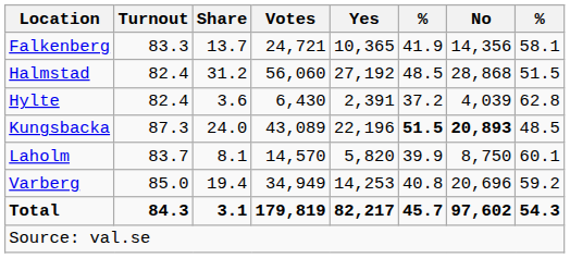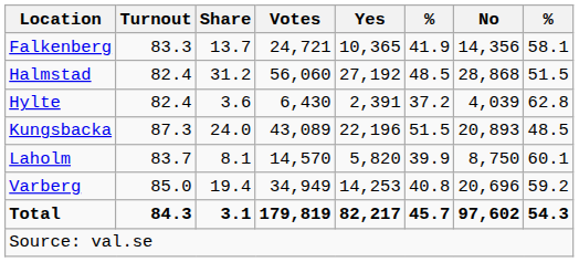Kungsbacka | column 6: bold -> normal
Kungsbacka | No: bold -> normal
